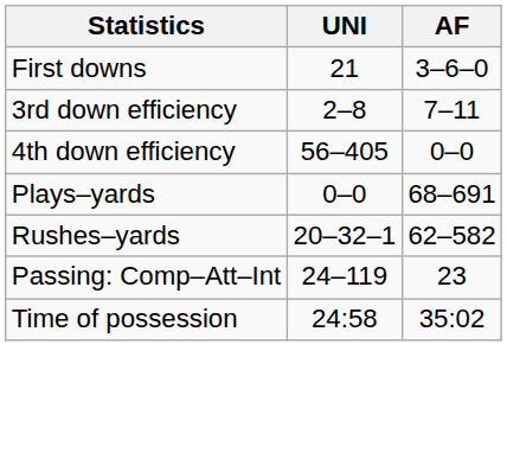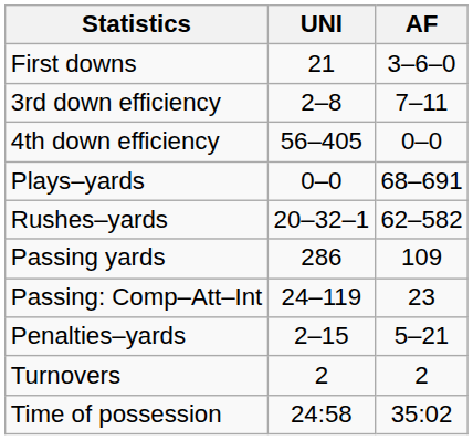+ row: Passing yards | 286 | 109
+ row: Penalties–yards | 2–15 | 5–21
+ row: Turnovers | 2 | 2
